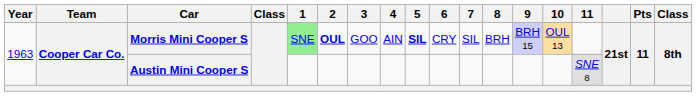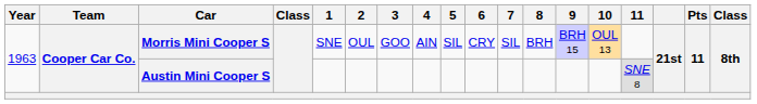Morris Mini Cooper S | 1: lightgreen background -> no background
Morris Mini Cooper S | 2: bold -> normal
Morris Mini Cooper S | 5: bold -> normal
